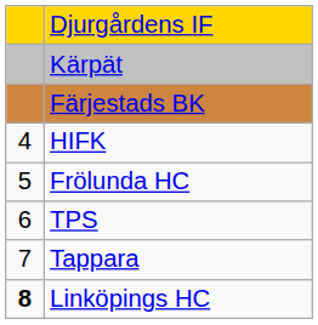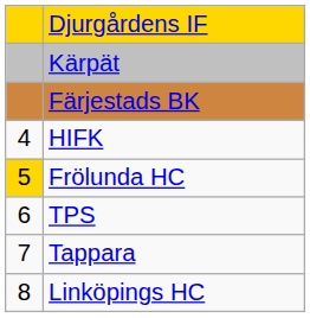Frölunda HC | column 1: no background -> gold background
Linköpings HC | column 1: bold -> normal
